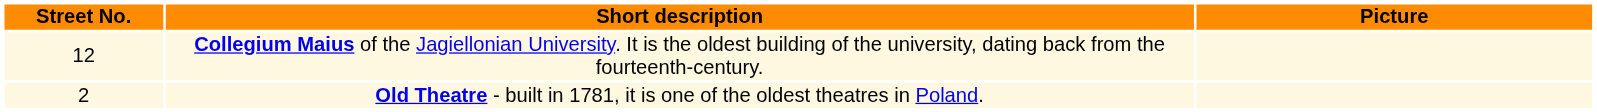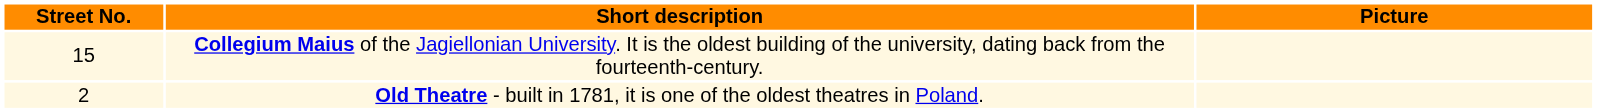row 2 | Street No.: 12 -> 15
